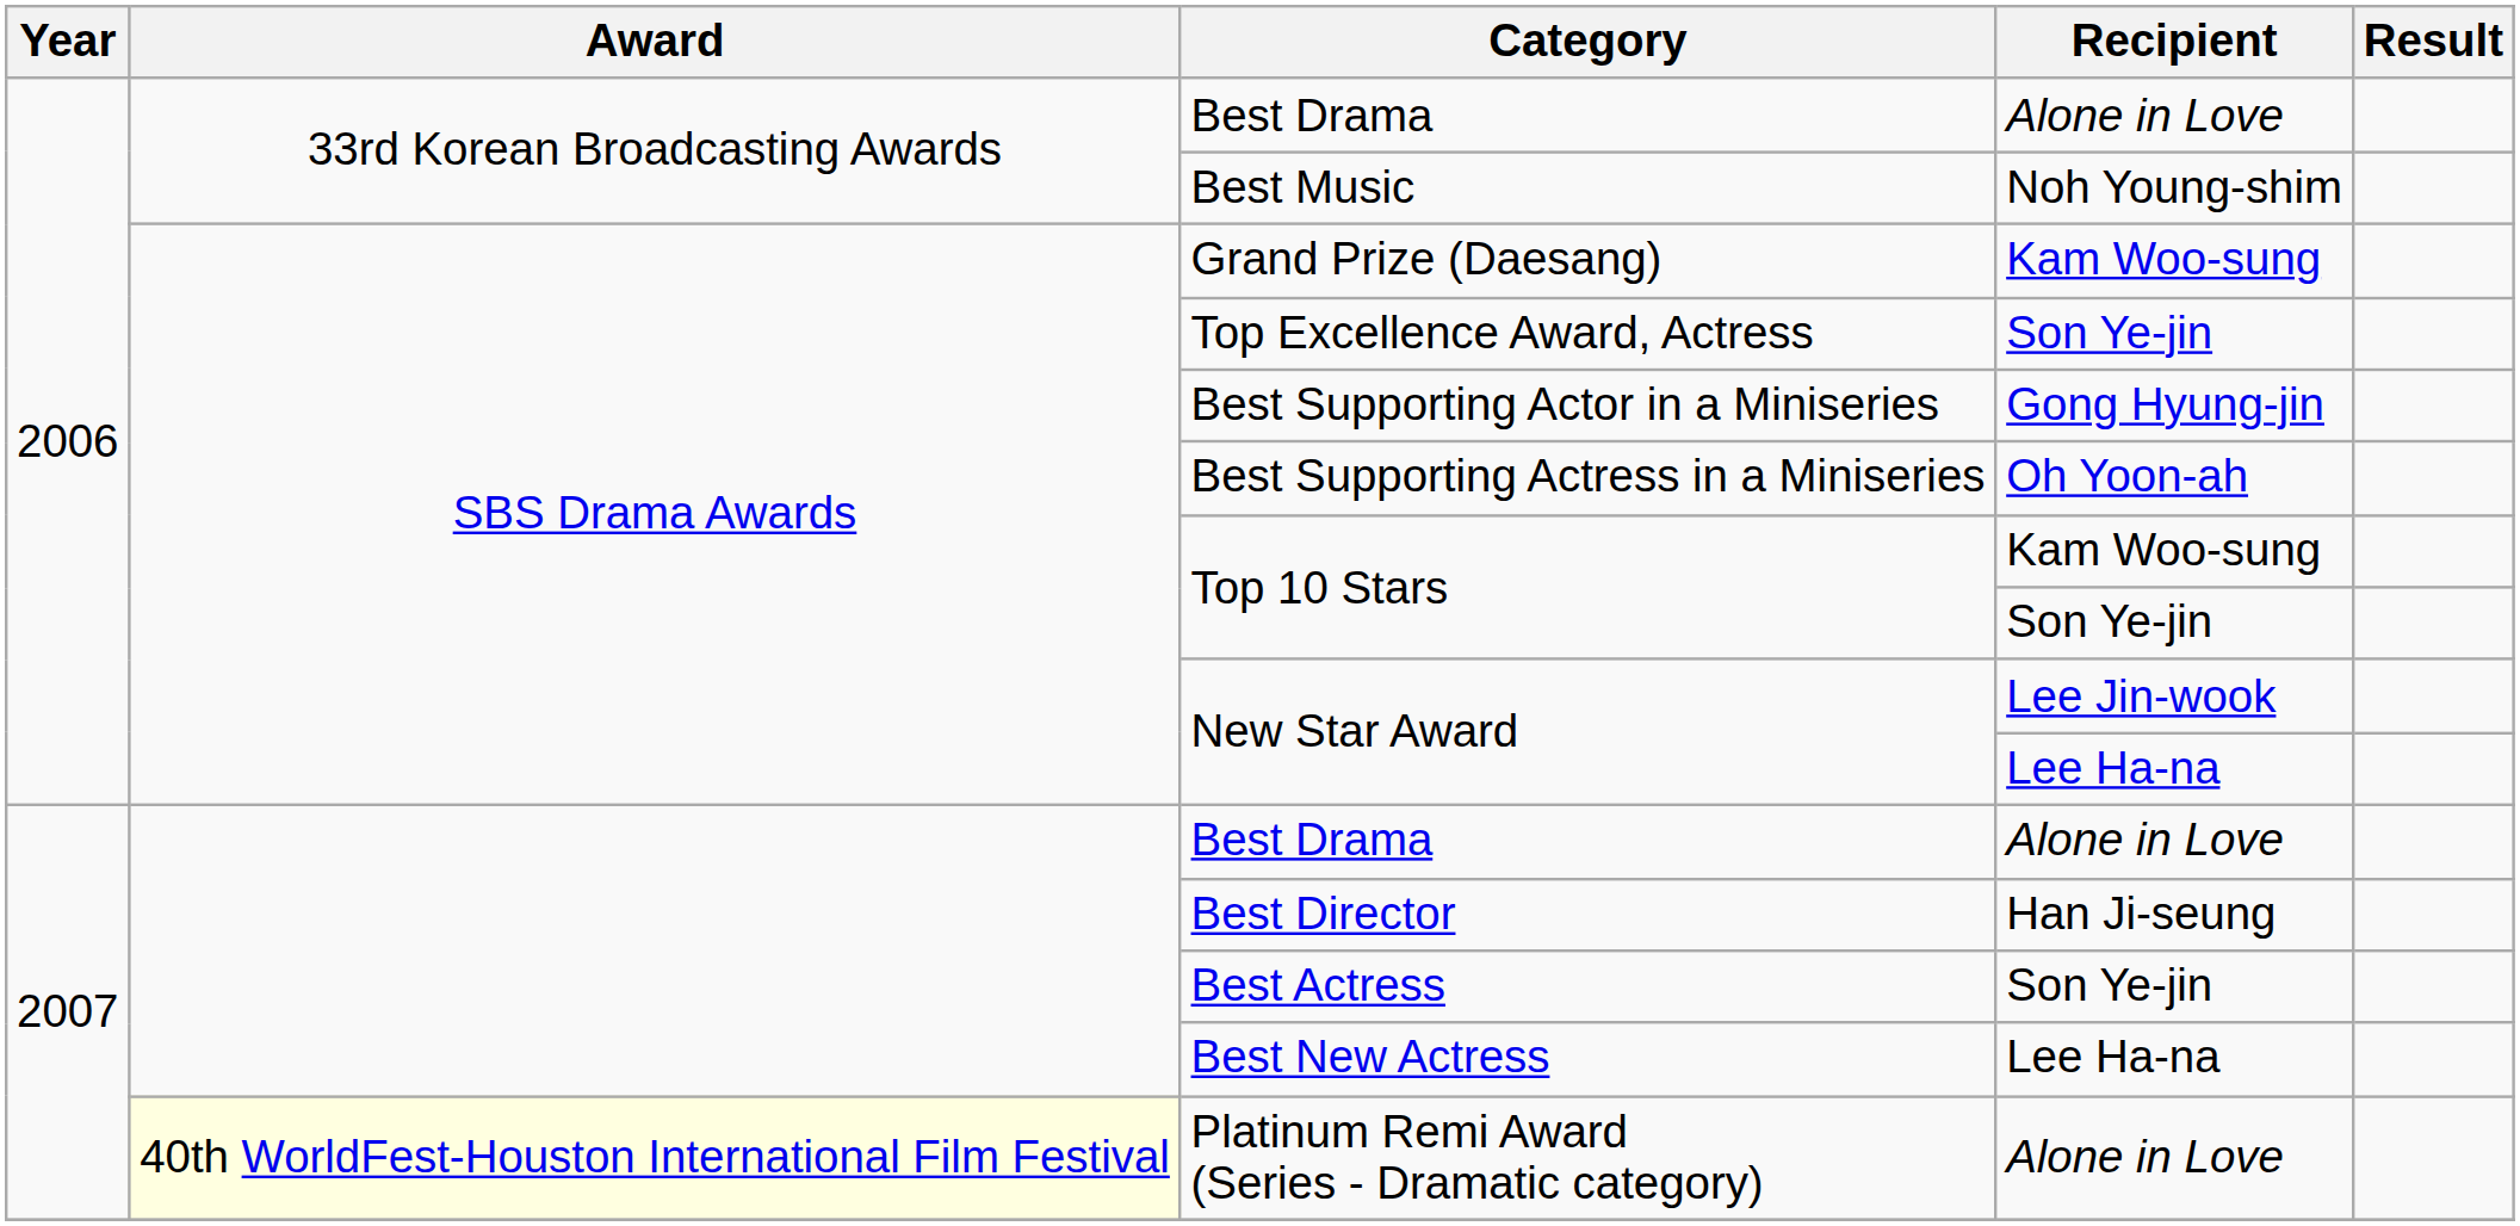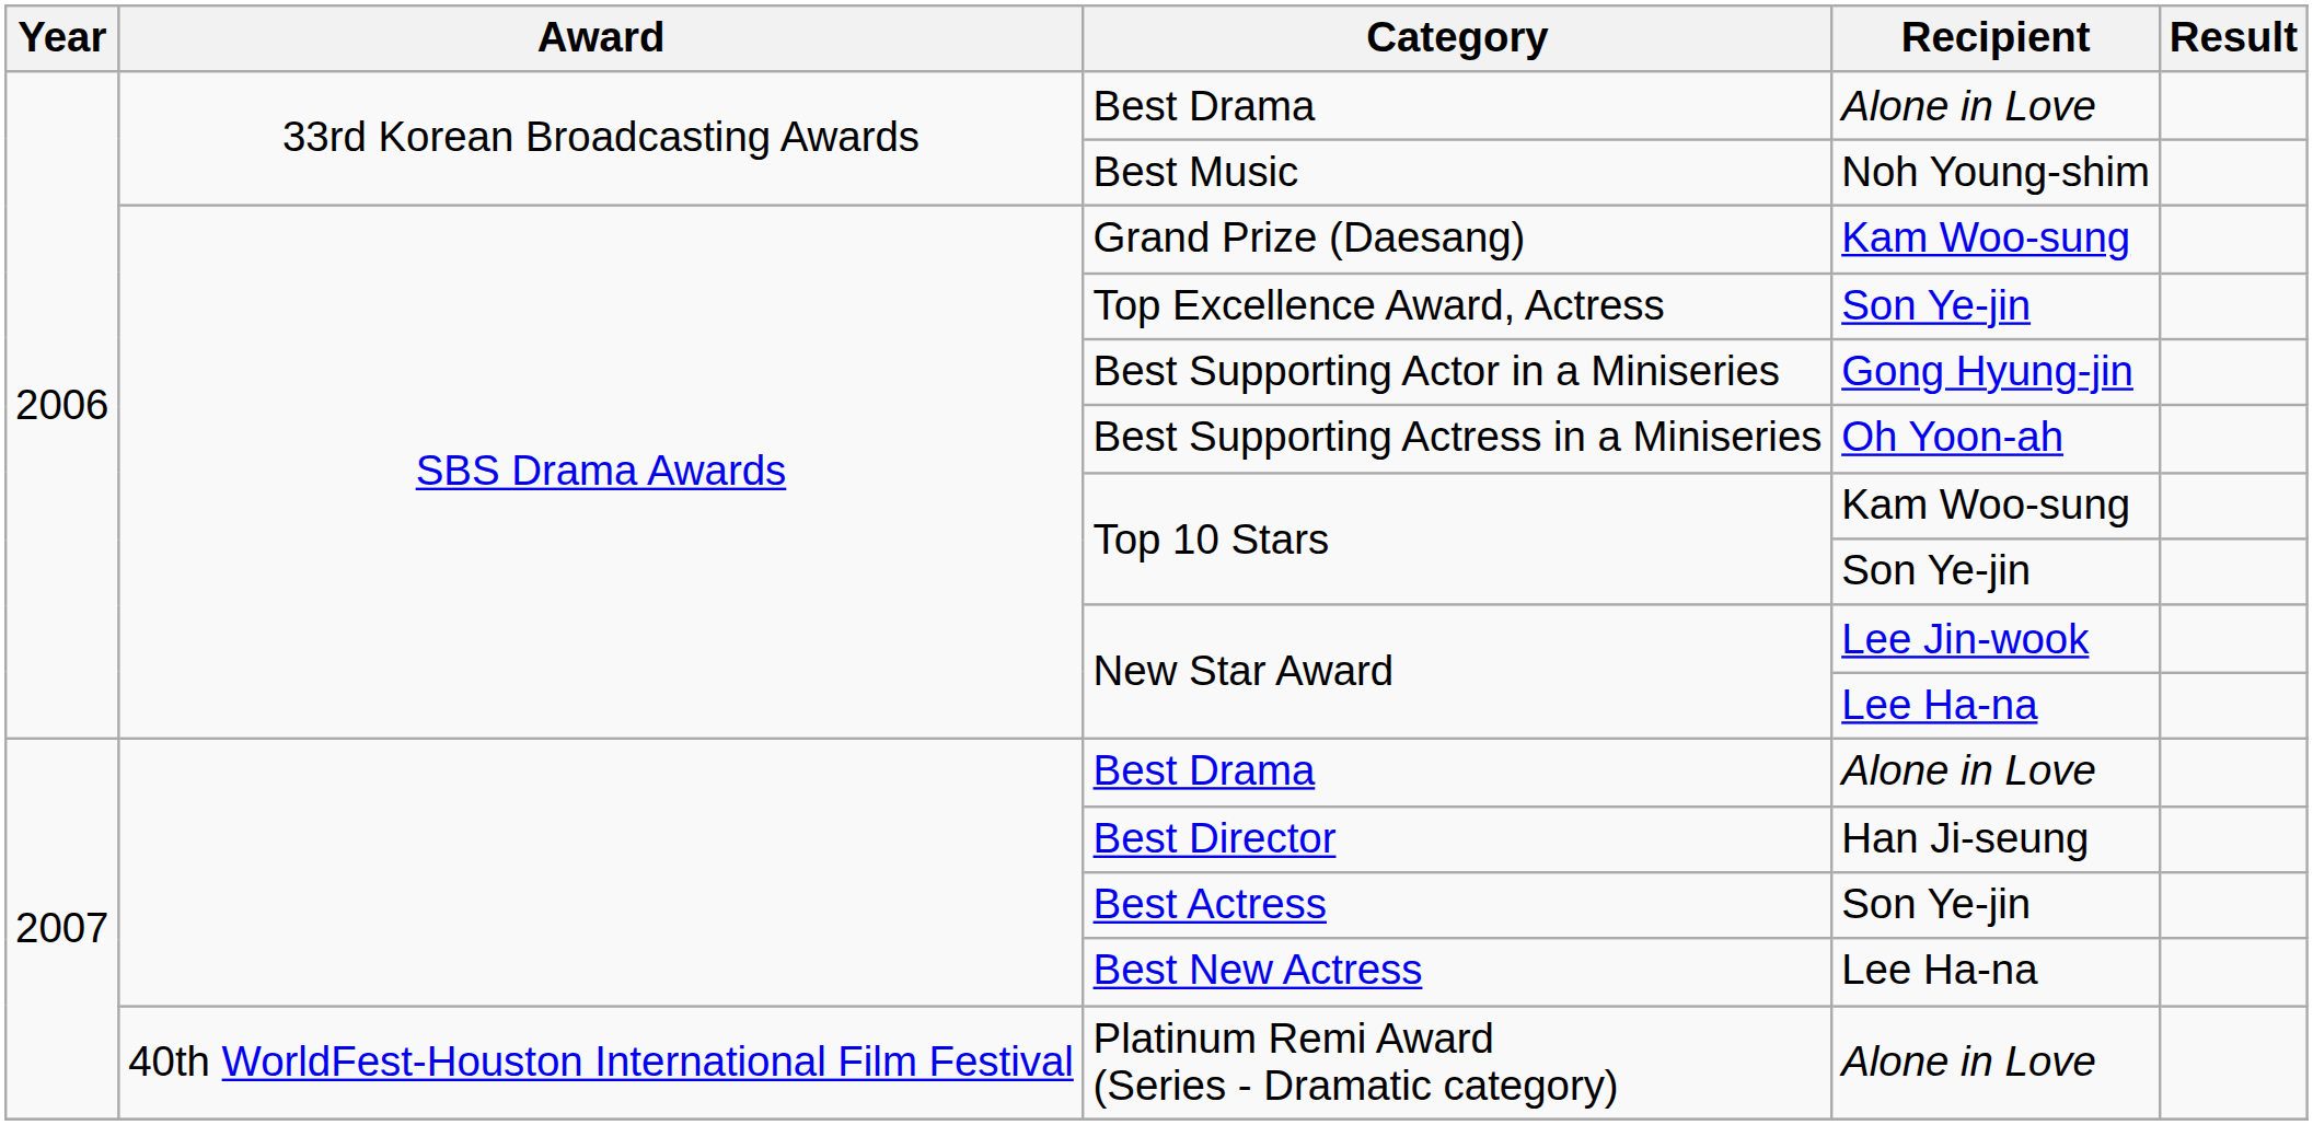Platinum Remi Award (Series - Dramatic category) | Award: lightyellow background -> no background
